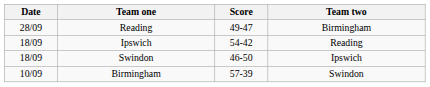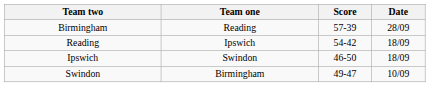columns swapped: Date <-> Team two
row 2 | Score: 49-47 -> 57-39
row 5 | Score: 57-39 -> 49-47
